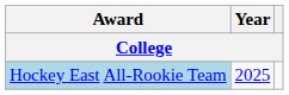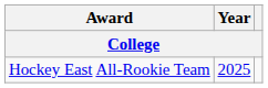row 3 | Award: lightblue background -> no background
